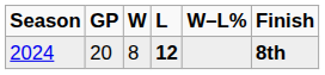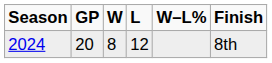2024 | column 4: bold -> normal
2024 | column 6: bold -> normal
